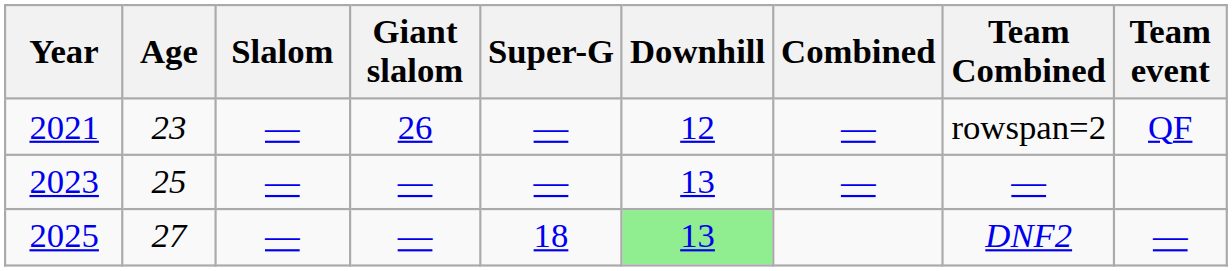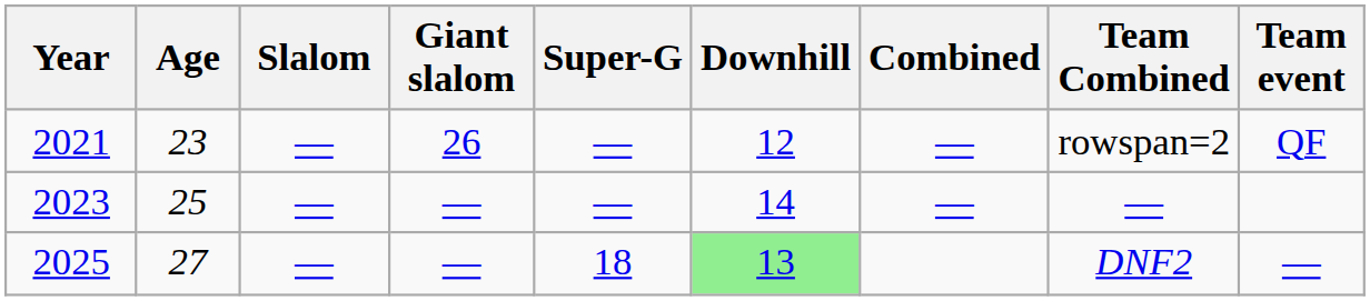2023 | Downhill: 13 -> 14
